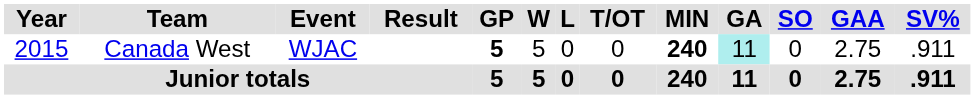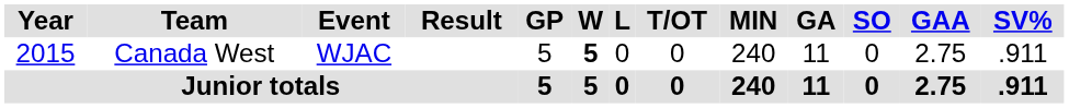Canada West | GP: bold -> normal
Canada West | W: normal -> bold
Canada West | MIN: bold -> normal
Canada West | GA: paleturquoise background -> no background
